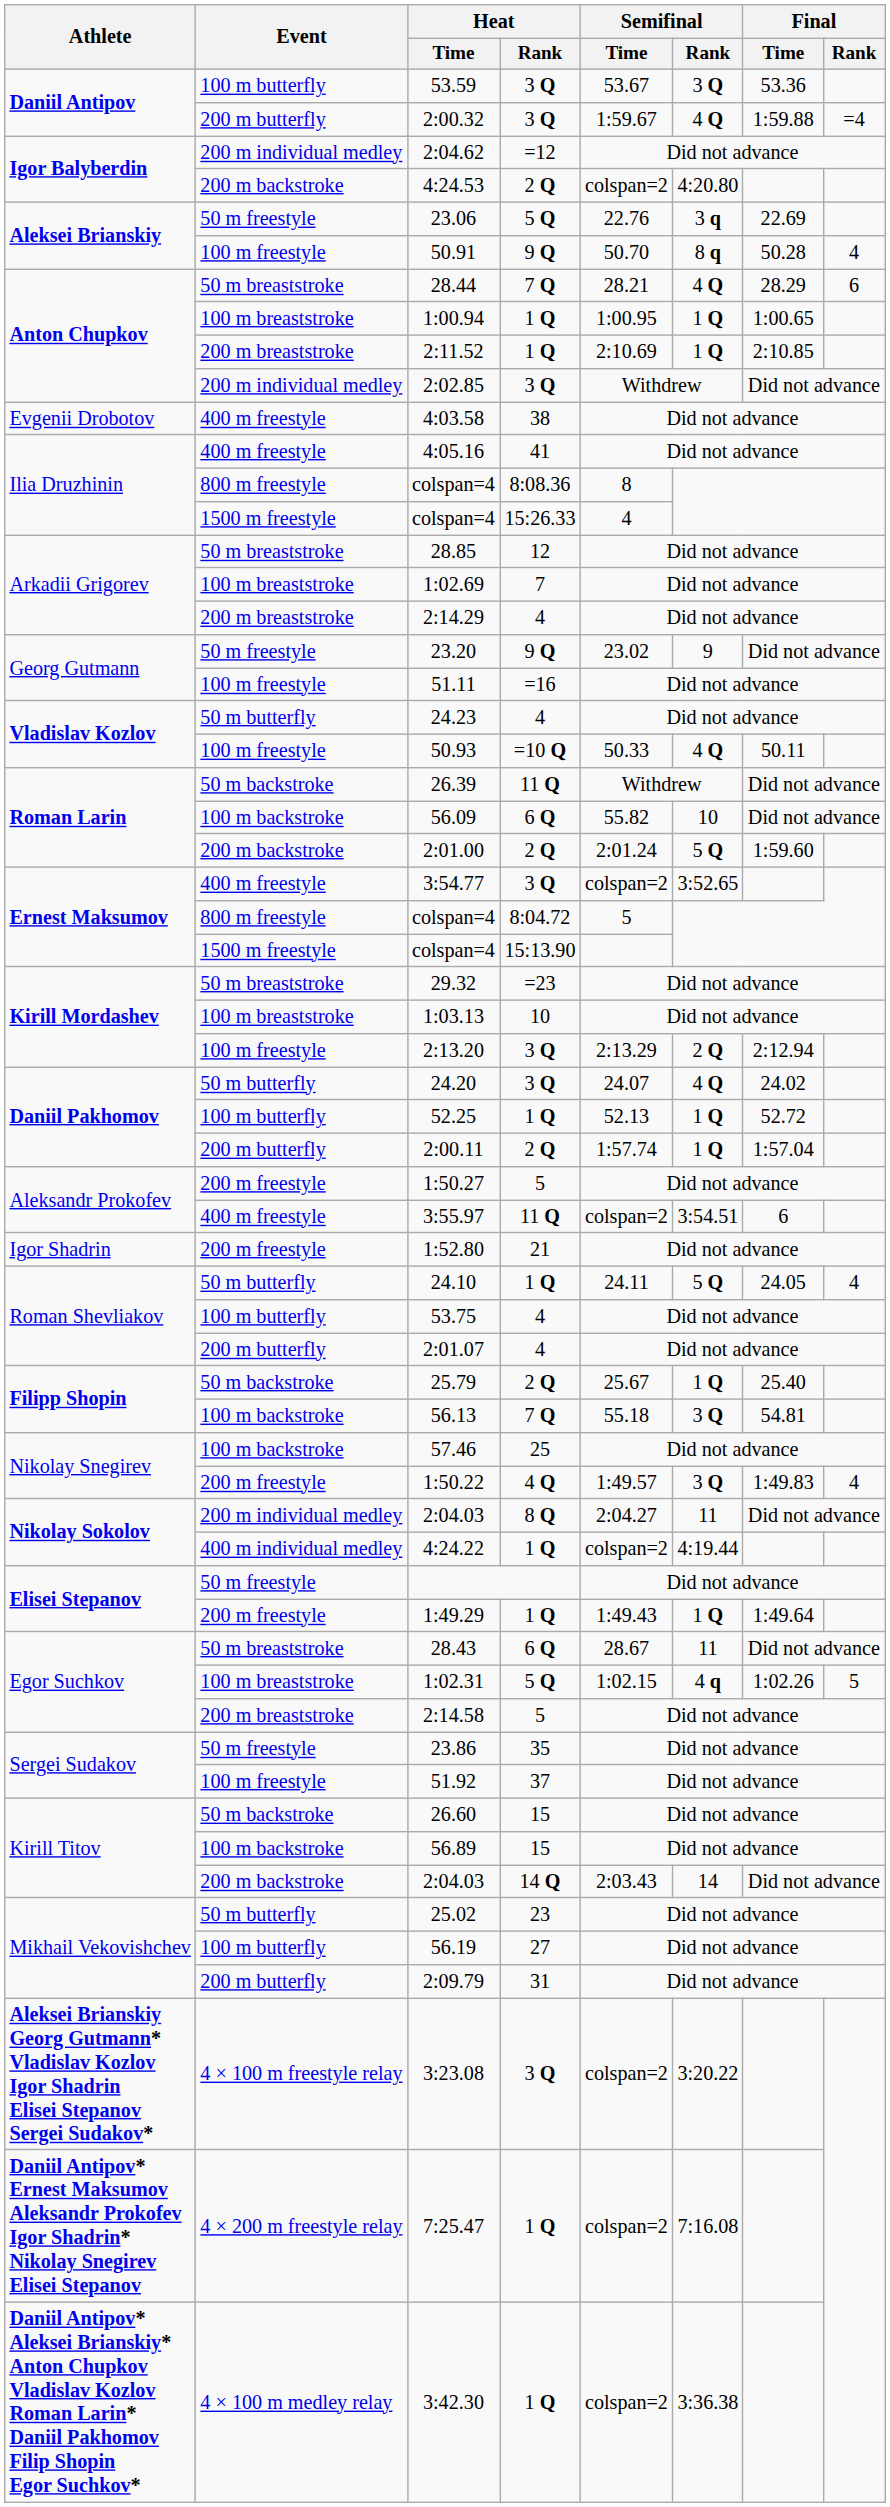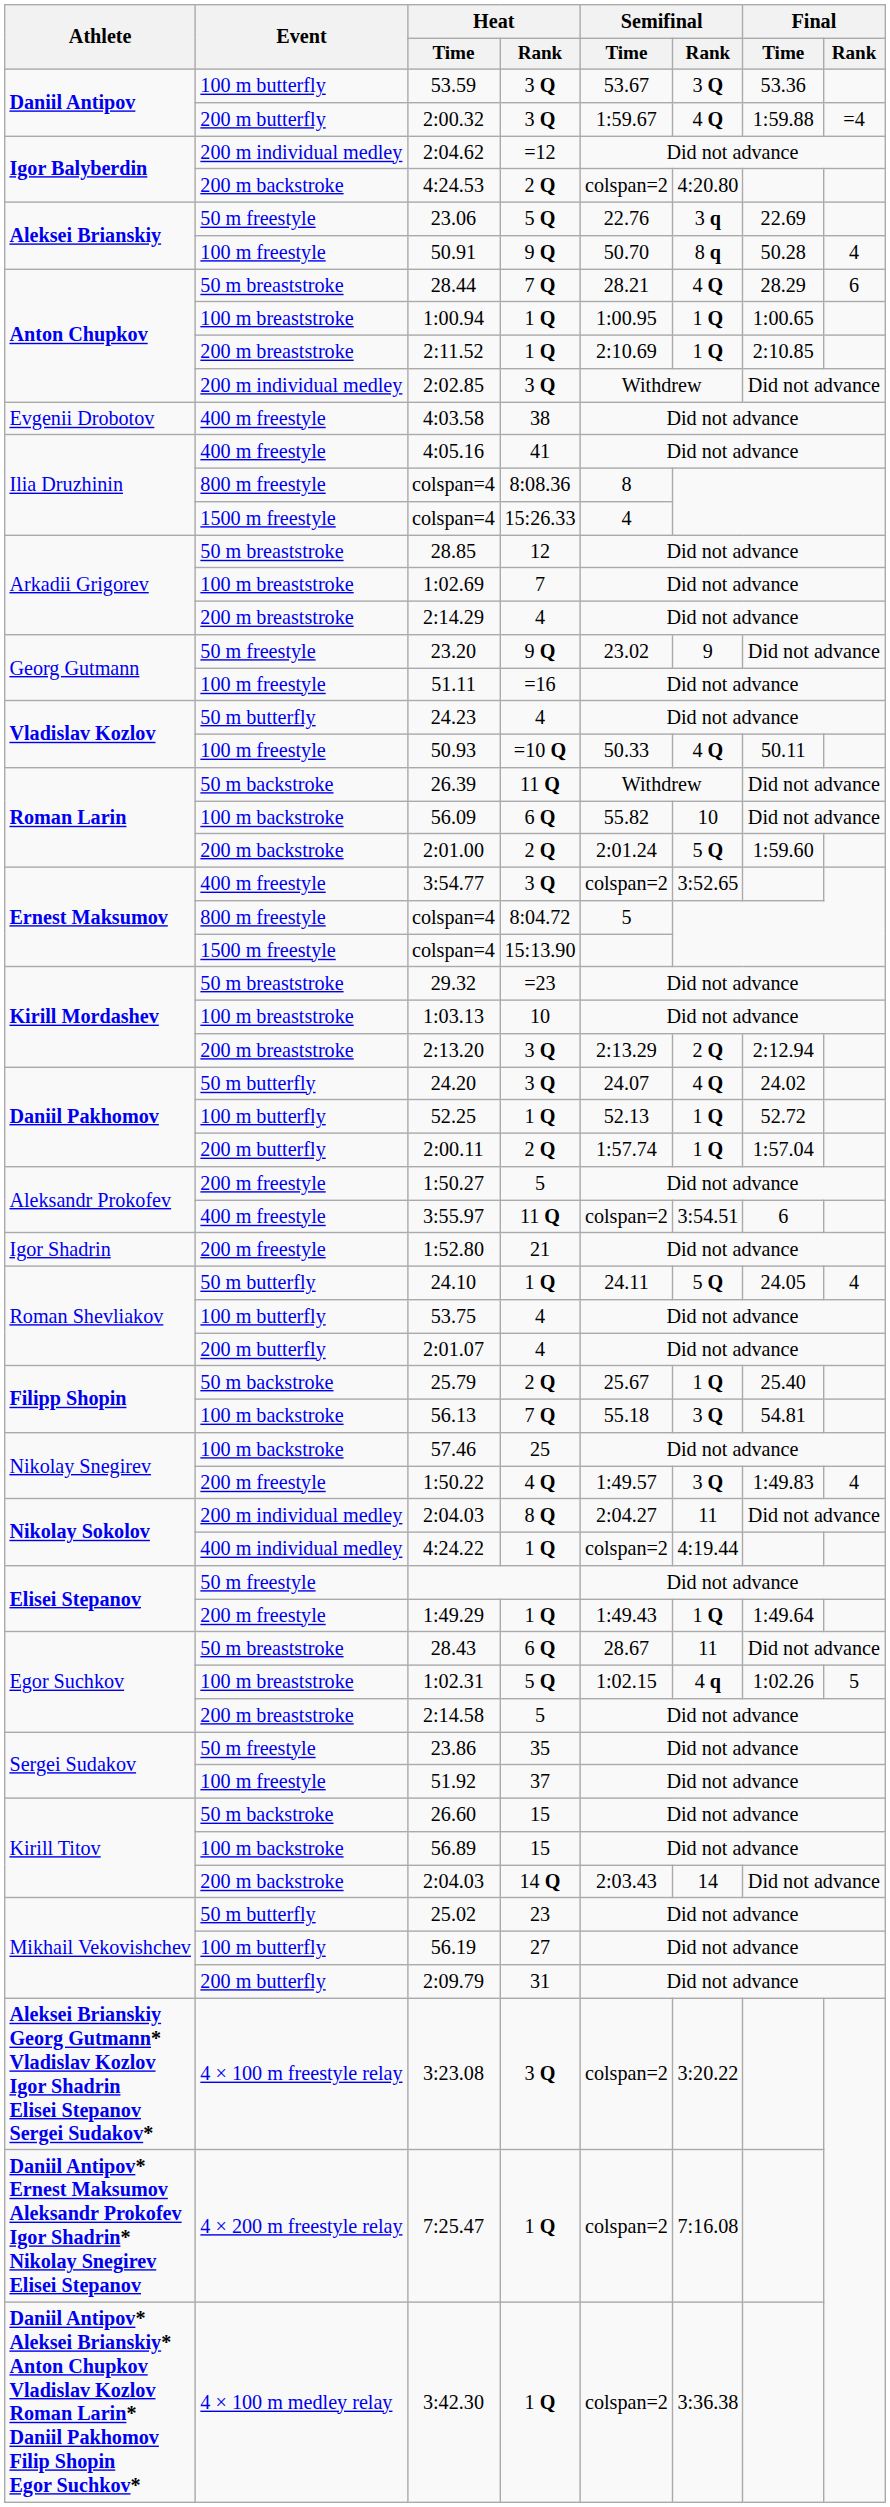2:13.20 | Event: 100 m freestyle -> 200 m breaststroke
